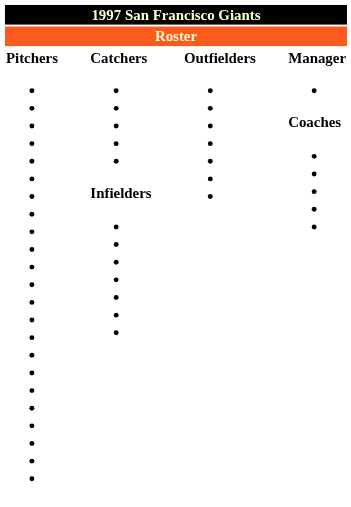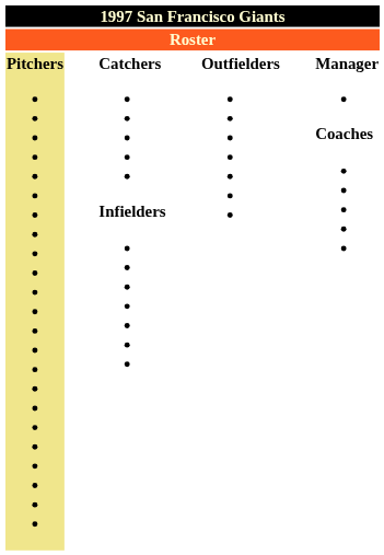Pitchers | column 1: no background -> khaki background
